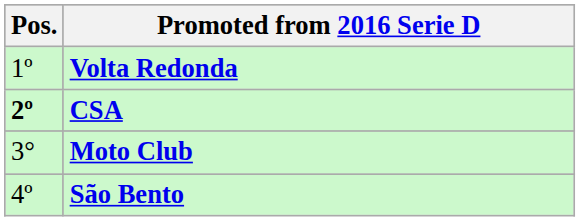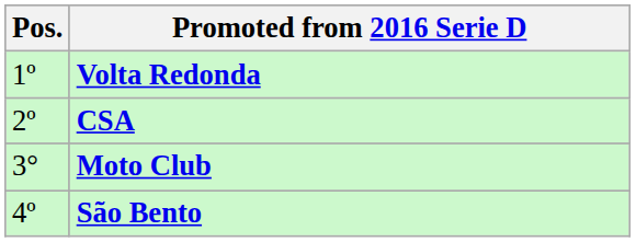CSA | Pos.: bold -> normal
